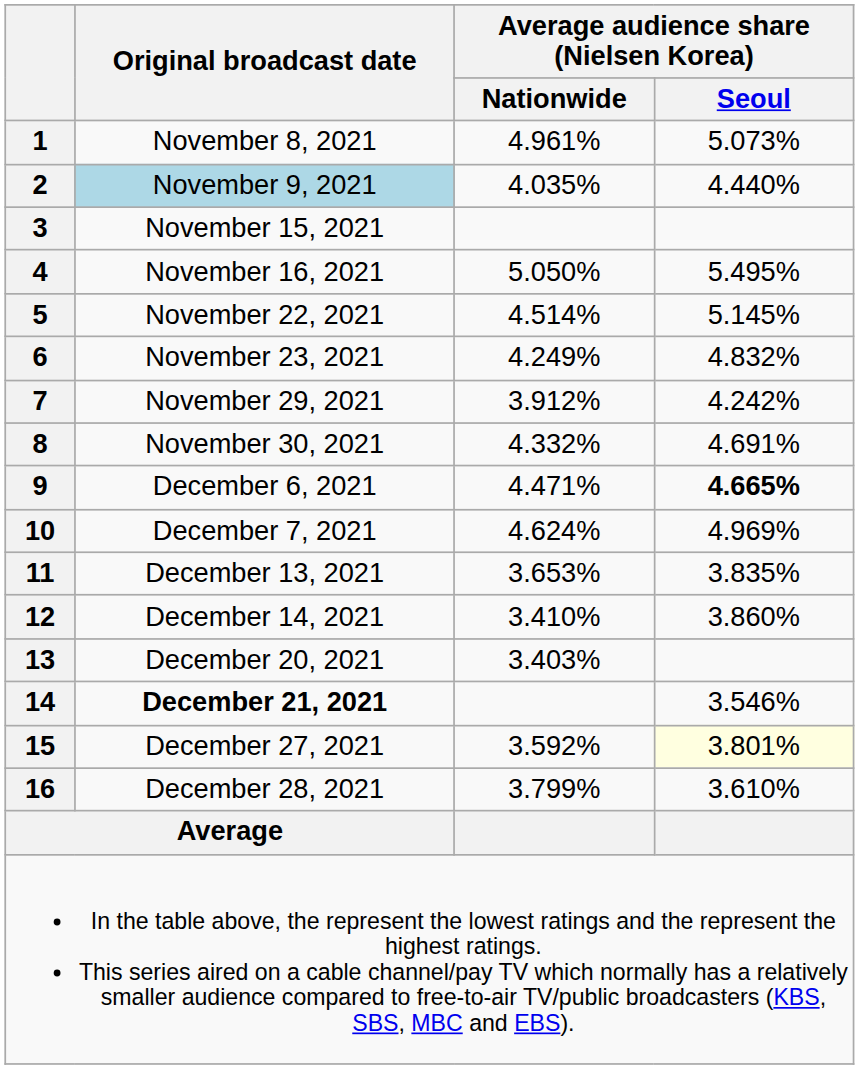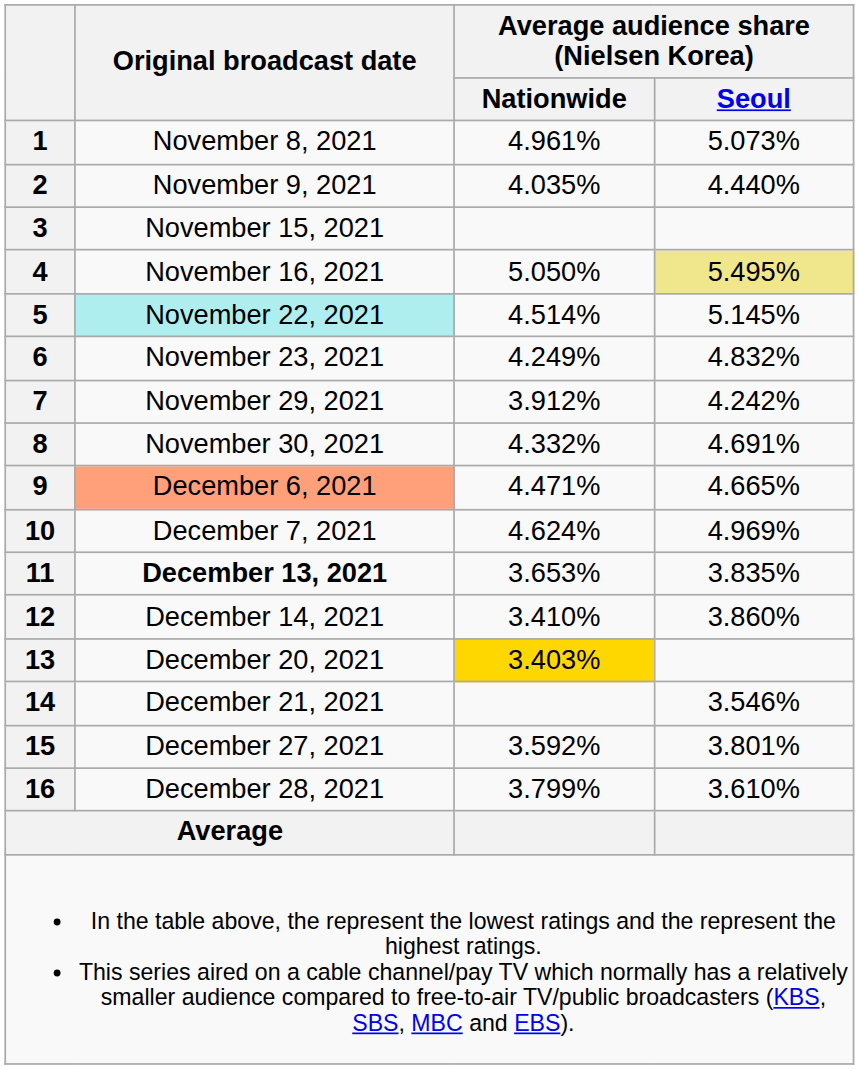2 | Original broadcast date: lightblue background -> no background
4 | Average audience share (Nielsen Korea) / Seoul: no background -> khaki background
5 | Original broadcast date: no background -> paleturquoise background
9 | Original broadcast date: no background -> lightsalmon background
9 | Average audience share (Nielsen Korea) / Seoul: bold -> normal
11 | Original broadcast date: normal -> bold
13 | Average audience share (Nielsen Korea) / Nationwide: no background -> gold background
14 | Original broadcast date: bold -> normal
15 | Average audience share (Nielsen Korea) / Seoul: lightyellow background -> no background
